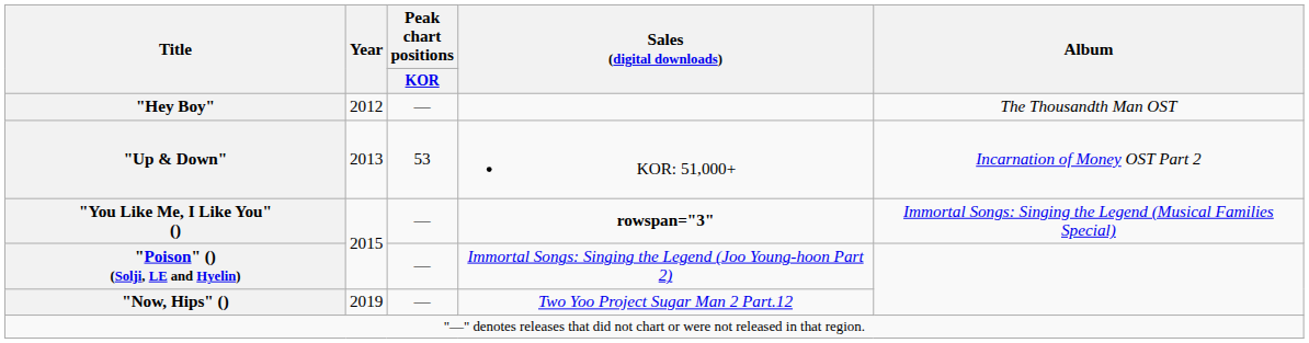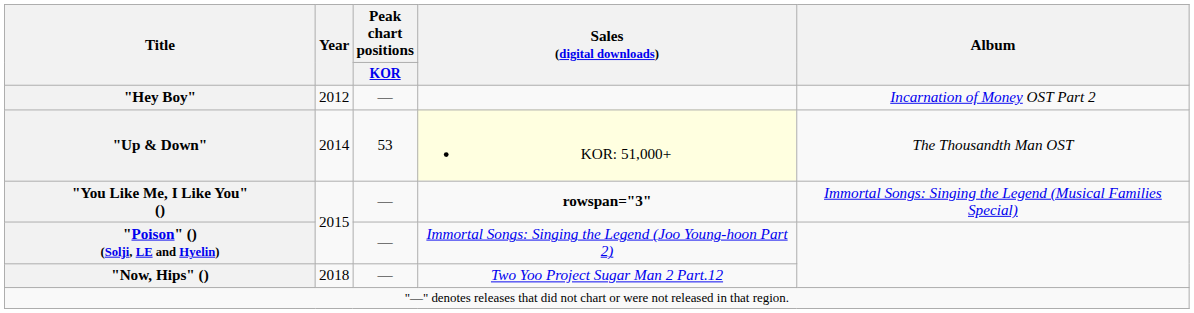"Hey Boy" | Album: The Thousandth Man OST -> Incarnation of Money OST Part 2
"Up & Down" | Year: 2013 -> 2014
"Up & Down" | Sales (digital downloads): no background -> lightyellow background
"Up & Down" | Album: Incarnation of Money OST Part 2 -> The Thousandth Man OST
"Now, Hips" () | Year: 2019 -> 2018
